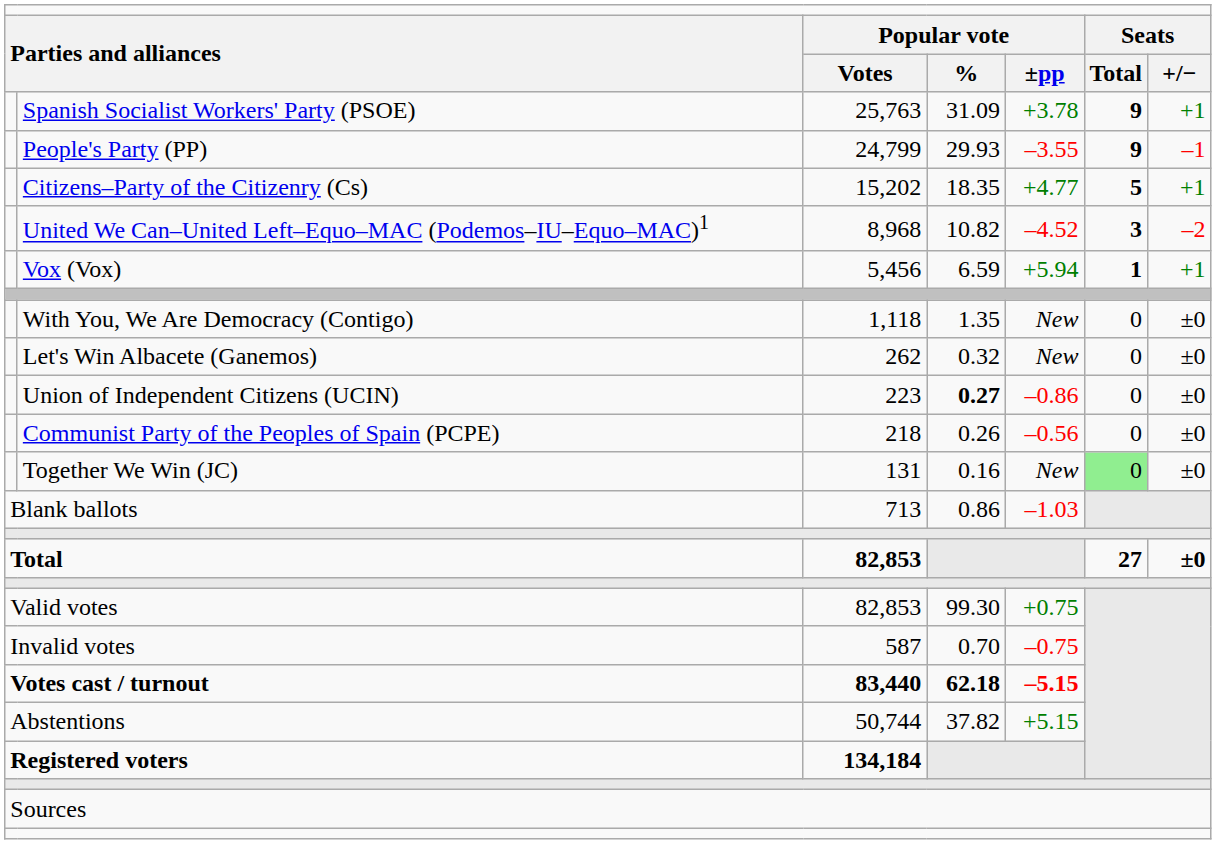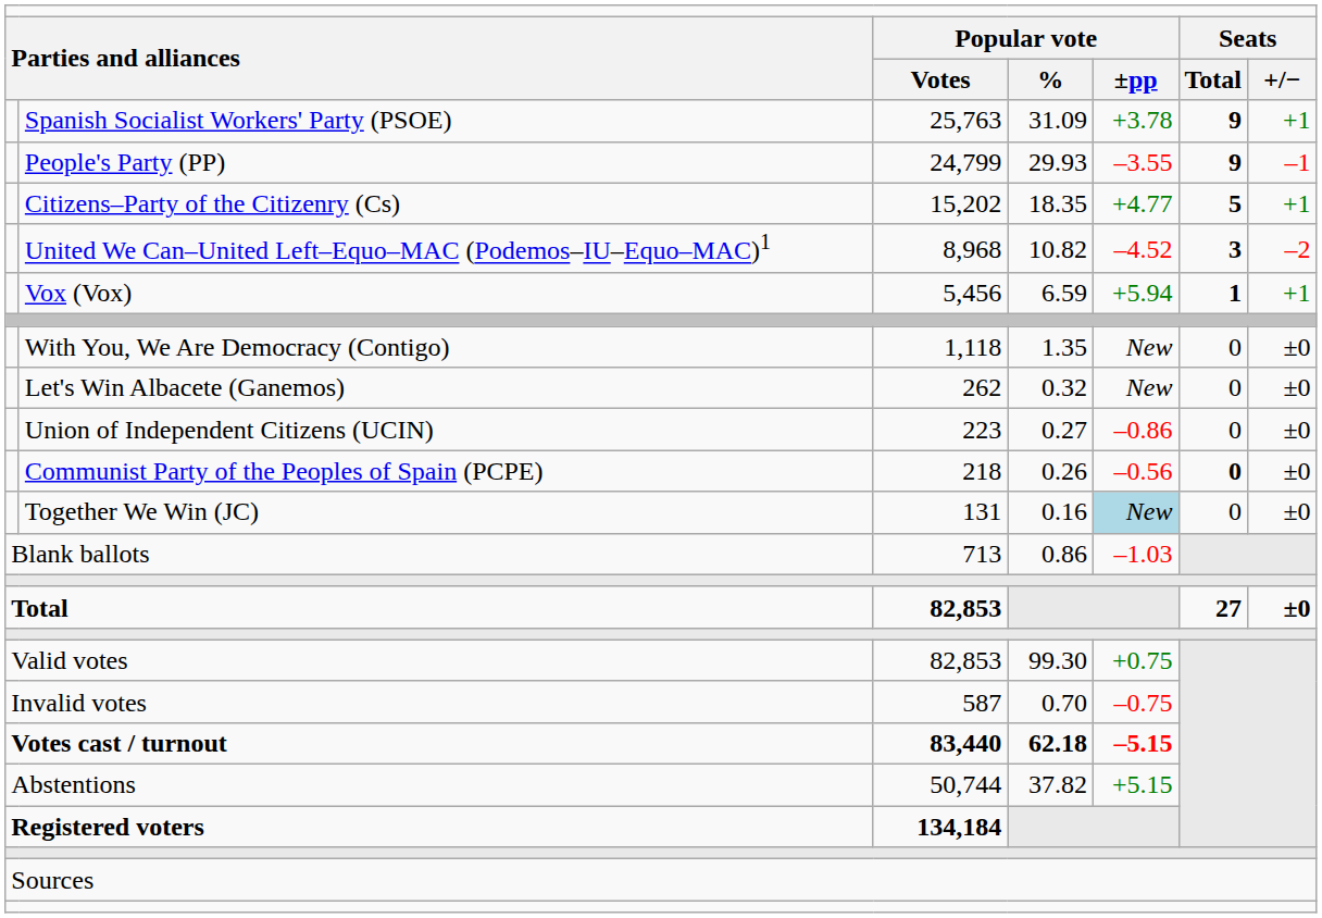Union of Independent Citizens (UCIN) | column 4: bold -> normal
Communist Party of the Peoples of Spain (PCPE) | column 6: normal -> bold
Together We Win (JC) | column 5: no background -> lightblue background
Together We Win (JC) | column 6: lightgreen background -> no background
